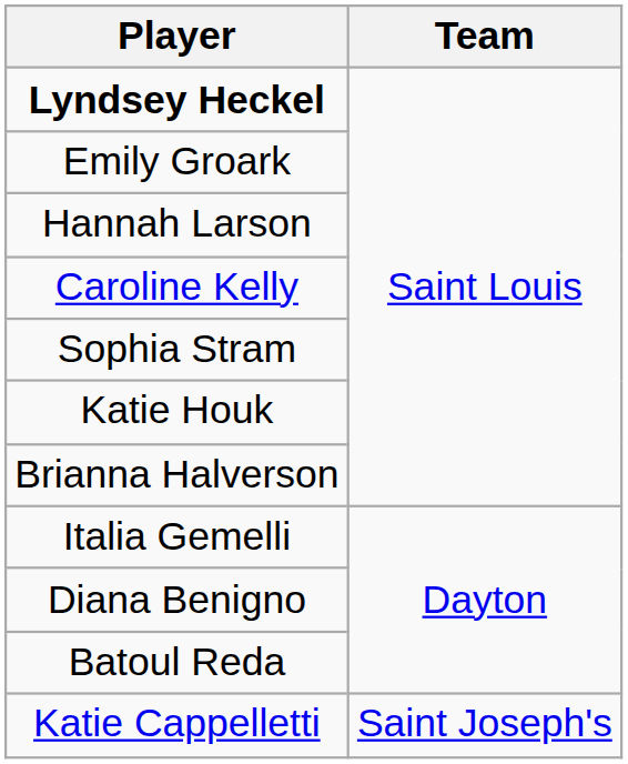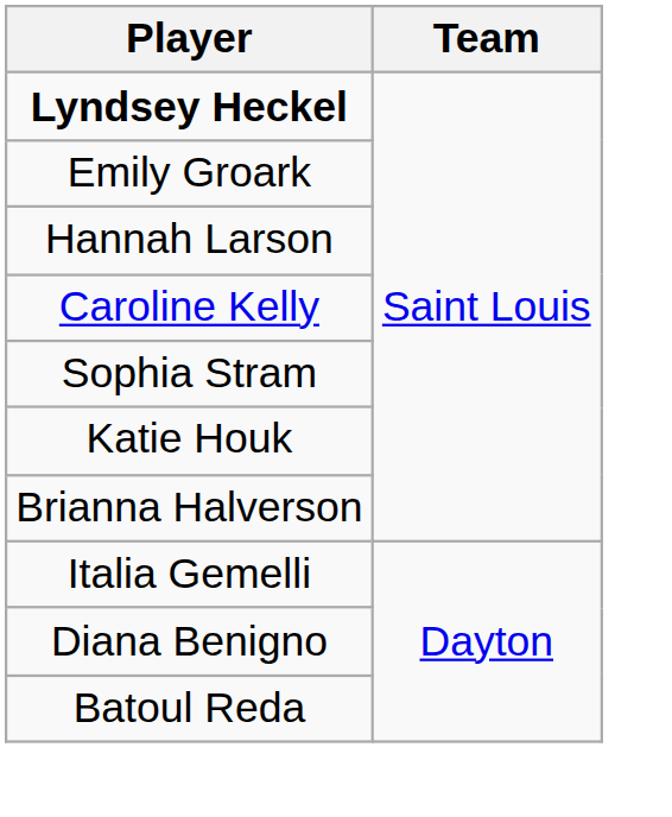- row: Katie Cappelletti | Saint Joseph's
